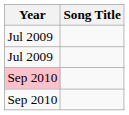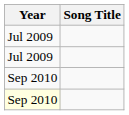row 4 | Year: pink background -> no background
row 5 | Year: no background -> lightyellow background
